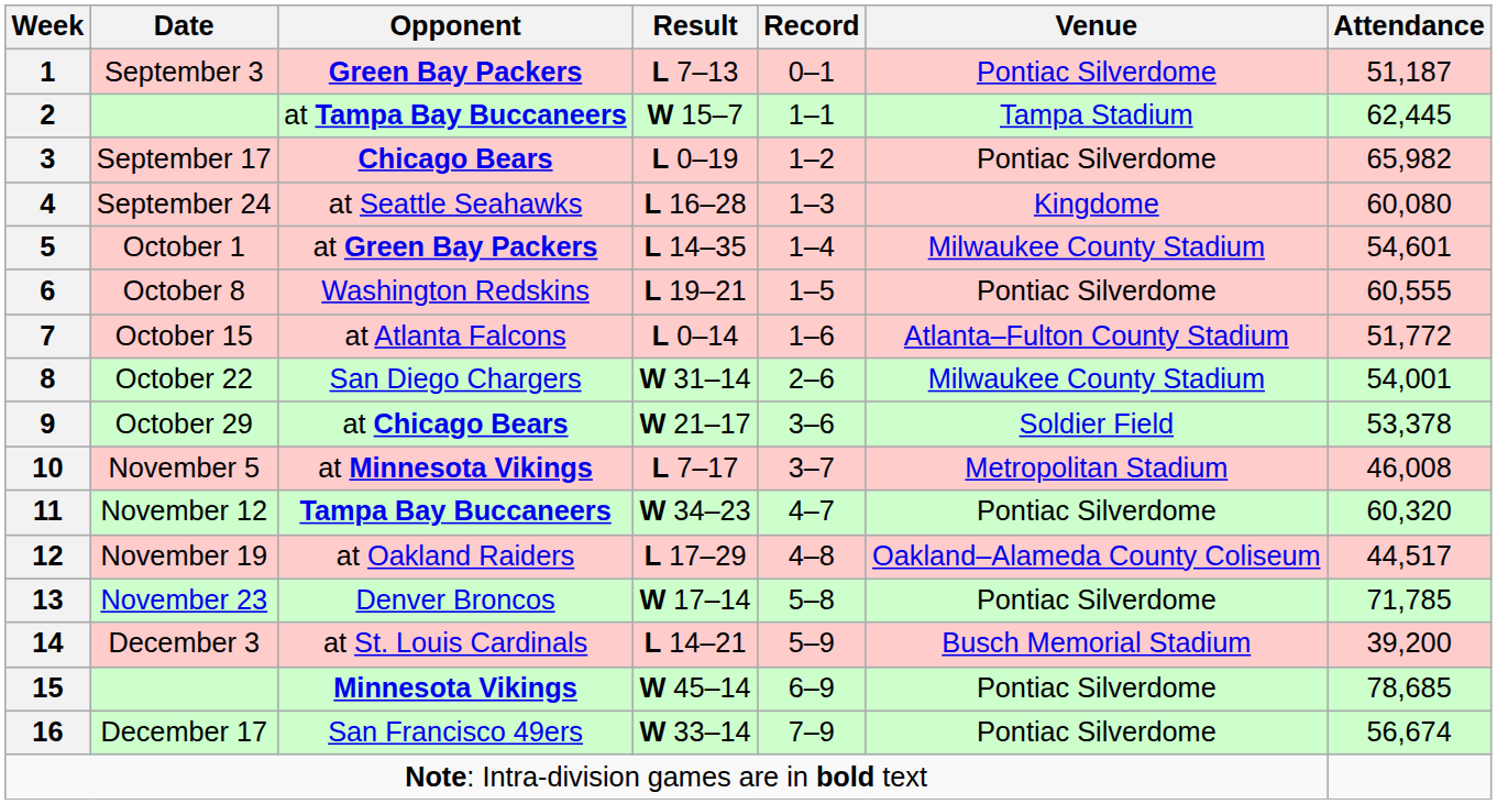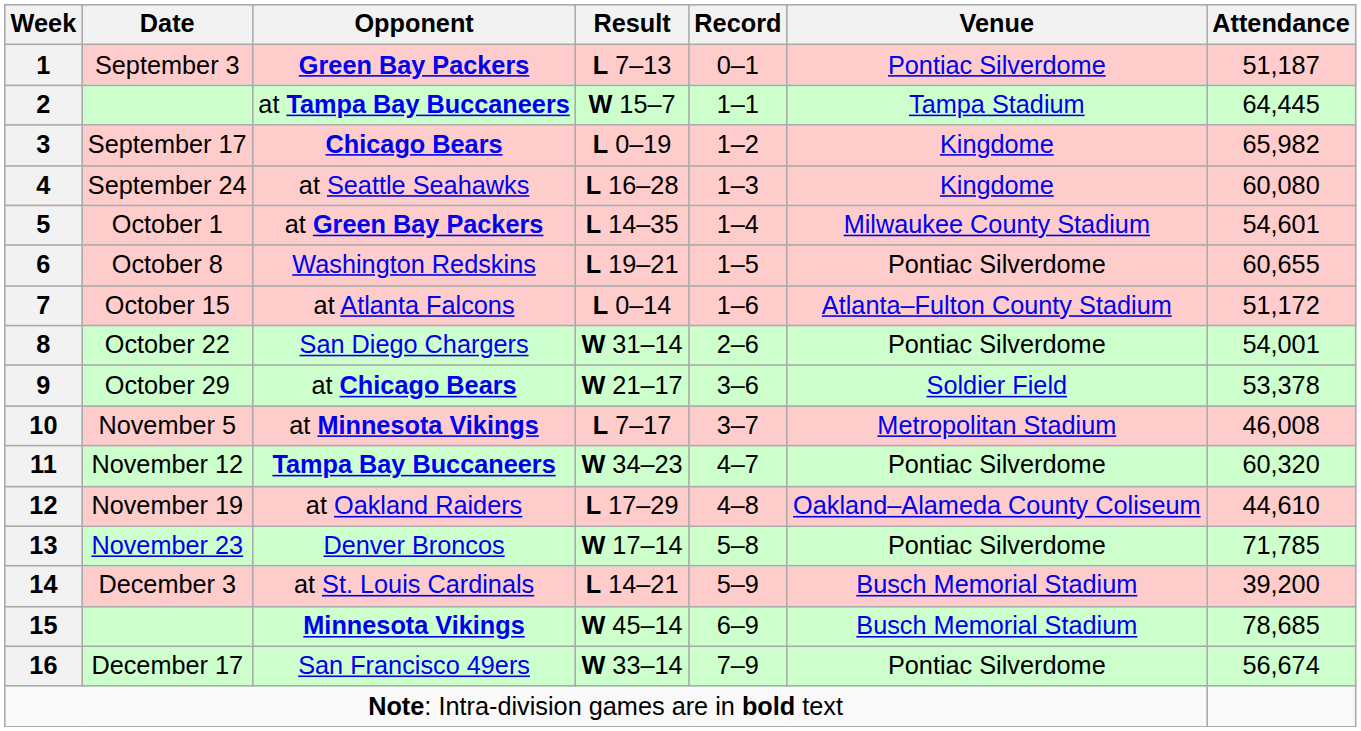2 | Attendance: 62,445 -> 64,445
3 | Venue: Pontiac Silverdome -> Kingdome
6 | Attendance: 60,555 -> 60,655
7 | Attendance: 51,772 -> 51,172
8 | Venue: Milwaukee County Stadium -> Pontiac Silverdome
12 | Attendance: 44,517 -> 44,610
15 | Venue: Pontiac Silverdome -> Busch Memorial Stadium
